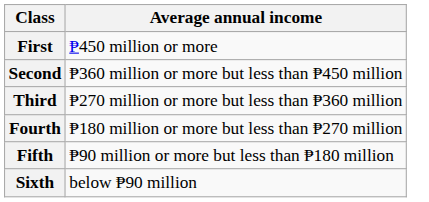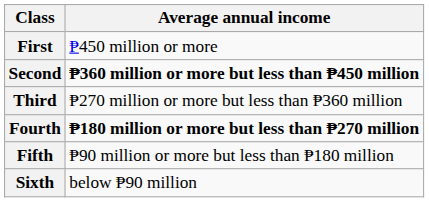Second | Average annual income: normal -> bold
Fourth | Average annual income: normal -> bold
